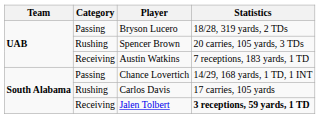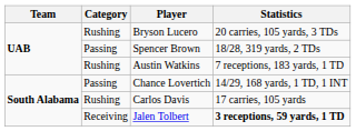Bryson Lucero | Category: Passing -> Rushing
Bryson Lucero | Statistics: 18/28, 319 yards, 2 TDs -> 20 carries, 105 yards, 3 TDs
Spencer Brown | Category: Rushing -> Passing
Spencer Brown | Statistics: 20 carries, 105 yards, 3 TDs -> 18/28, 319 yards, 2 TDs
Austin Watkins | Category: Receiving -> Rushing
